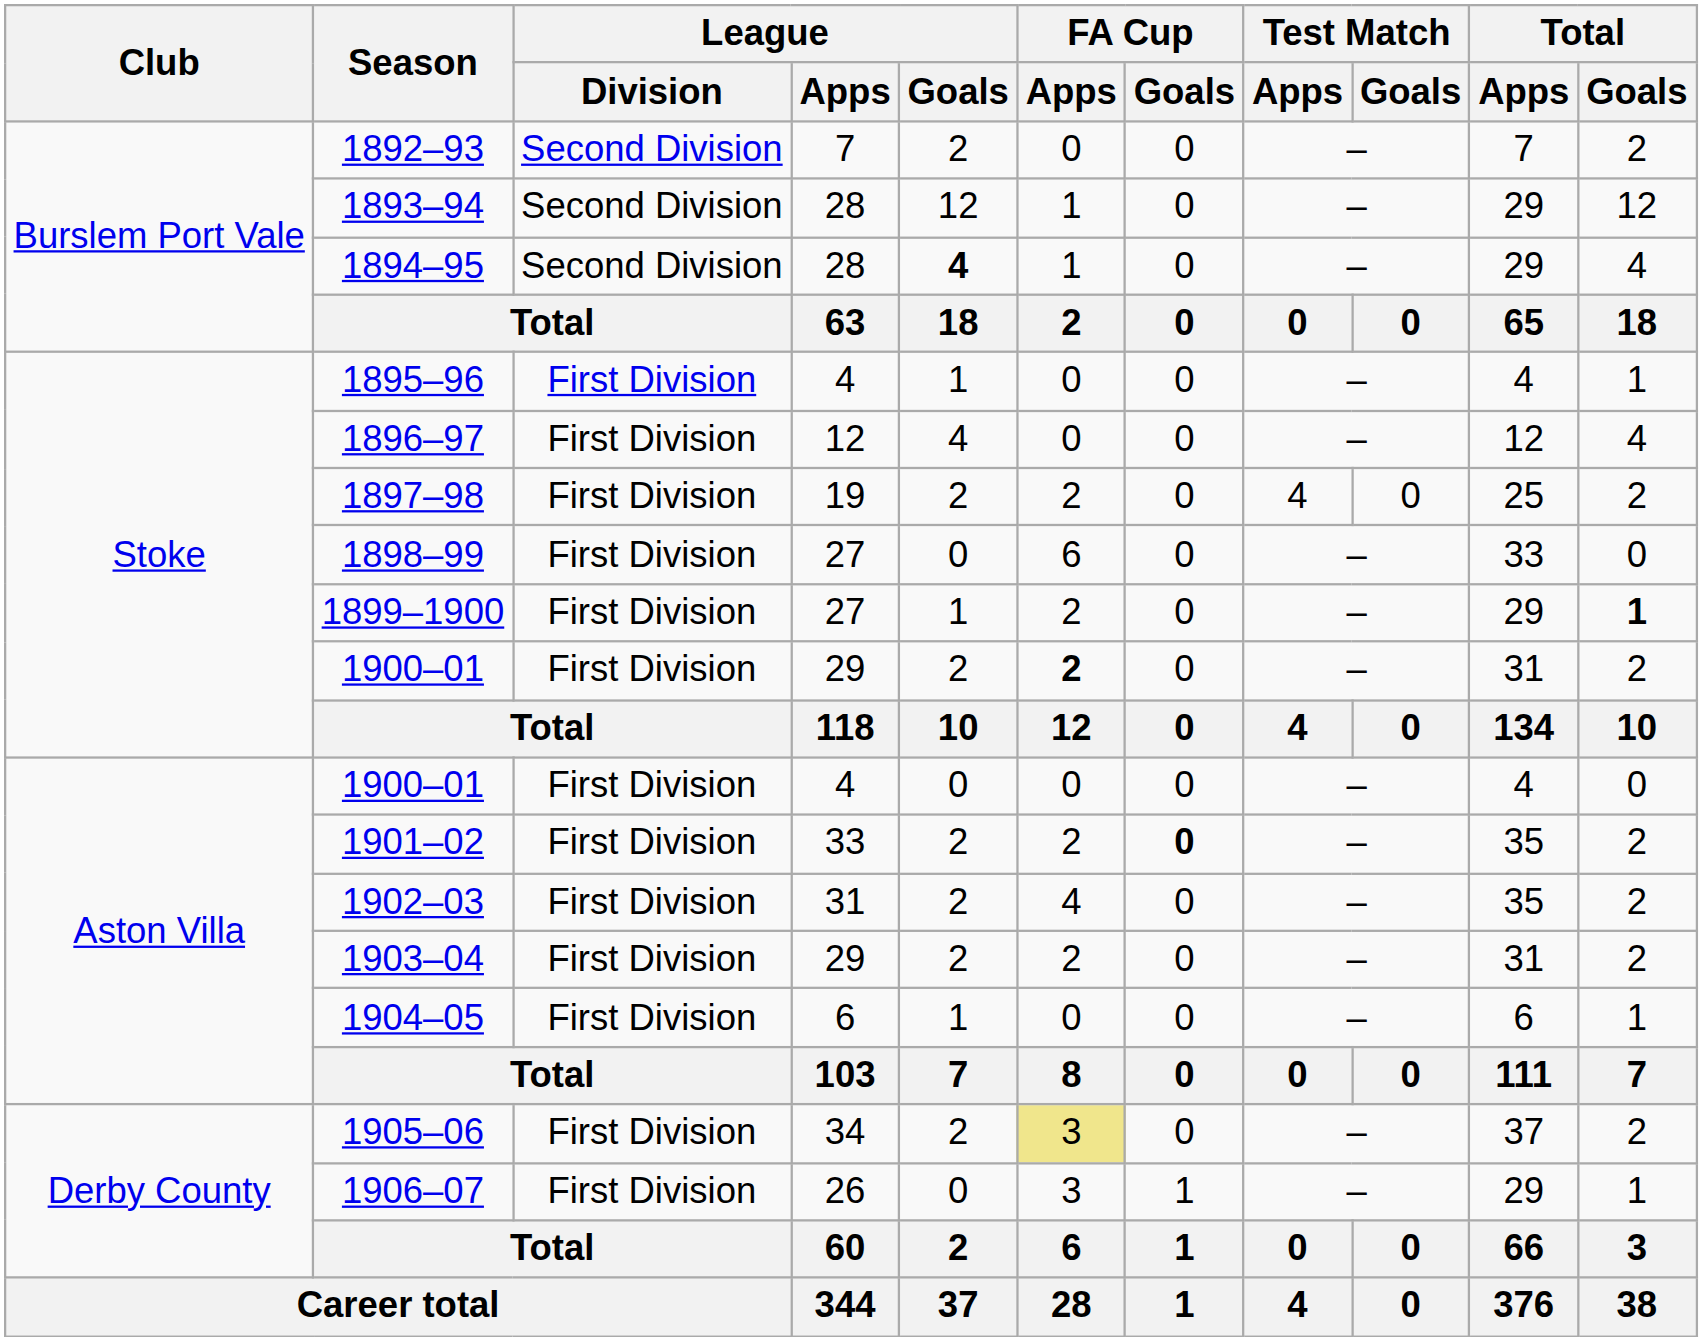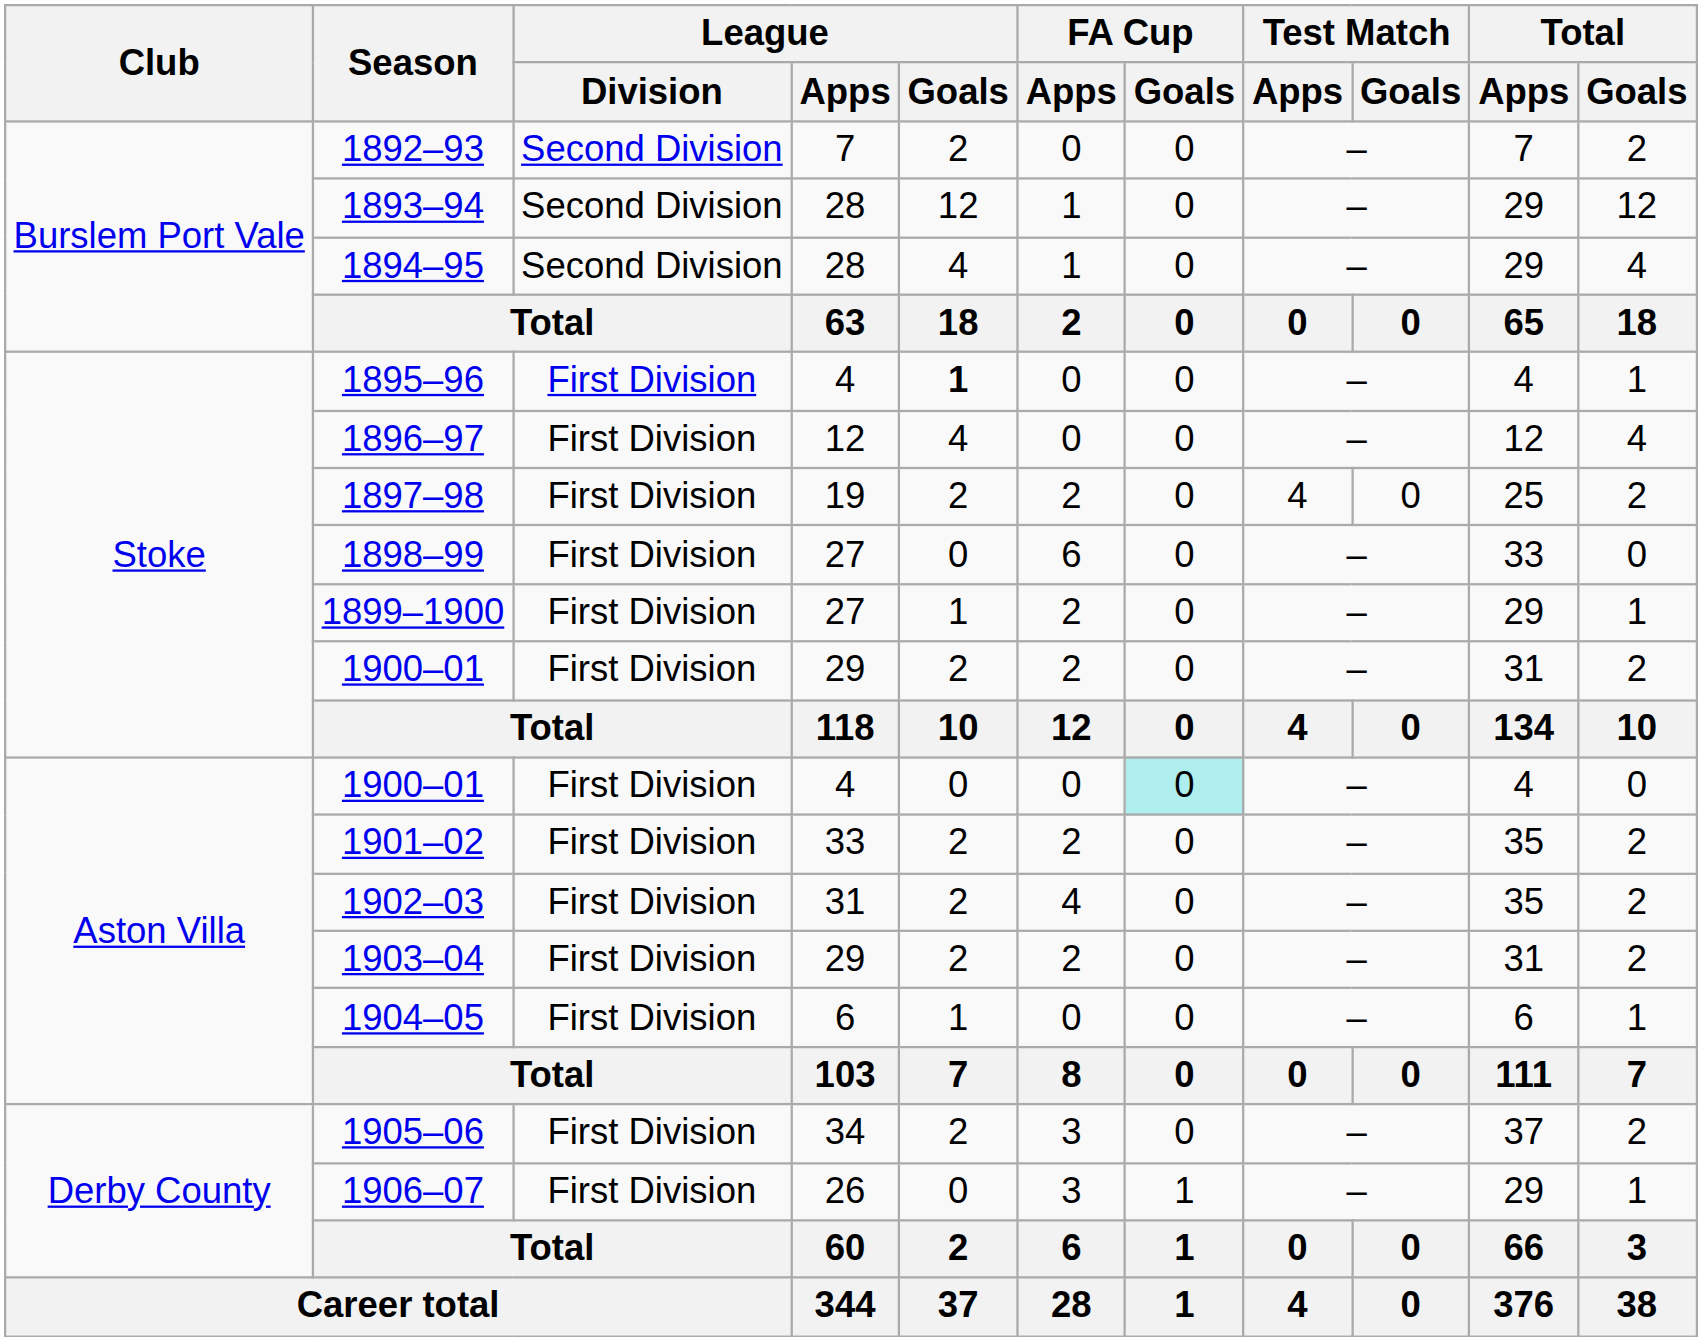1894–95 | League / Goals: bold -> normal
1895–96 | League / Goals: normal -> bold
1899–1900 | Total / Goals: bold -> normal
1900–01 / 29 | FA Cup / Apps: bold -> normal
1900–01 / 4 | FA Cup / Goals: no background -> paleturquoise background
1901–02 | FA Cup / Goals: bold -> normal
1905–06 | FA Cup / Apps: khaki background -> no background
